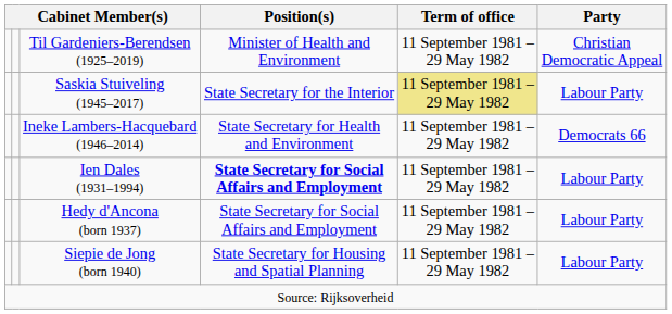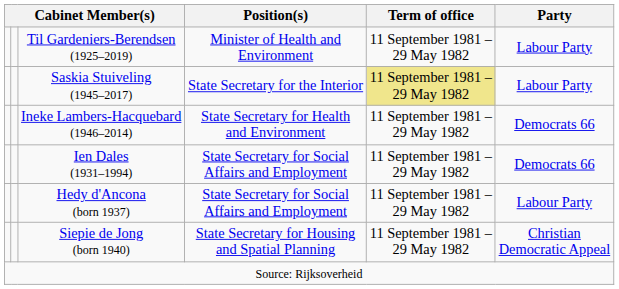Til Gardeniers-Berendsen (1925–2019) | Party: Christian Democratic Appeal -> Labour Party
Ien Dales (1931–1994) | Position(s): bold -> normal
Ien Dales (1931–1994) | Party: Labour Party -> Democrats 66
Siepie de Jong (born 1940) | Party: Labour Party -> Christian Democratic Appeal
